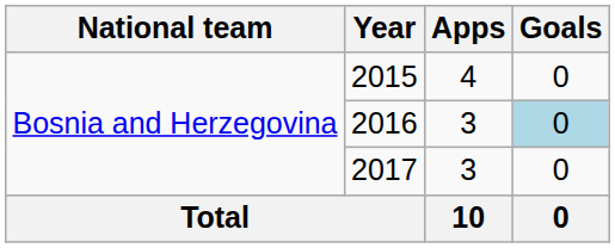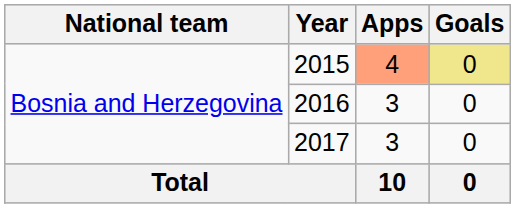2015 | Apps: no background -> lightsalmon background
2015 | Goals: no background -> khaki background
2016 | Goals: lightblue background -> no background
